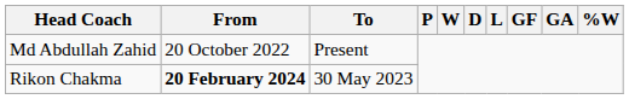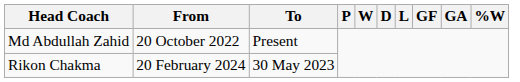Rikon Chakma | From: bold -> normal
